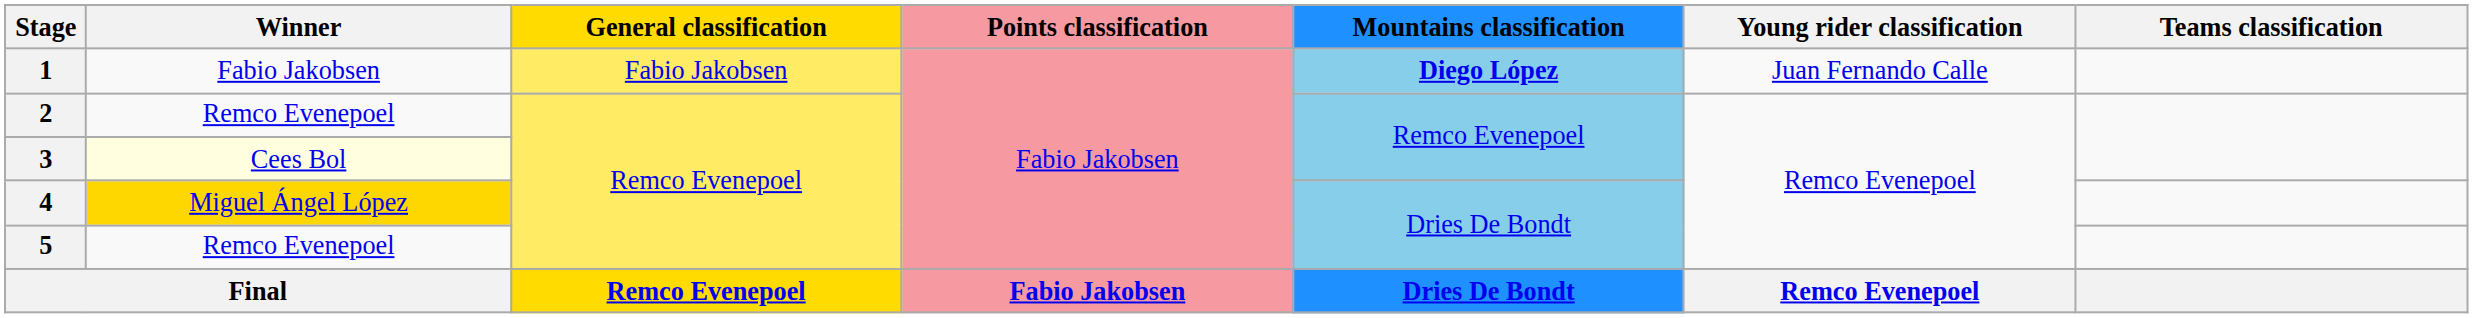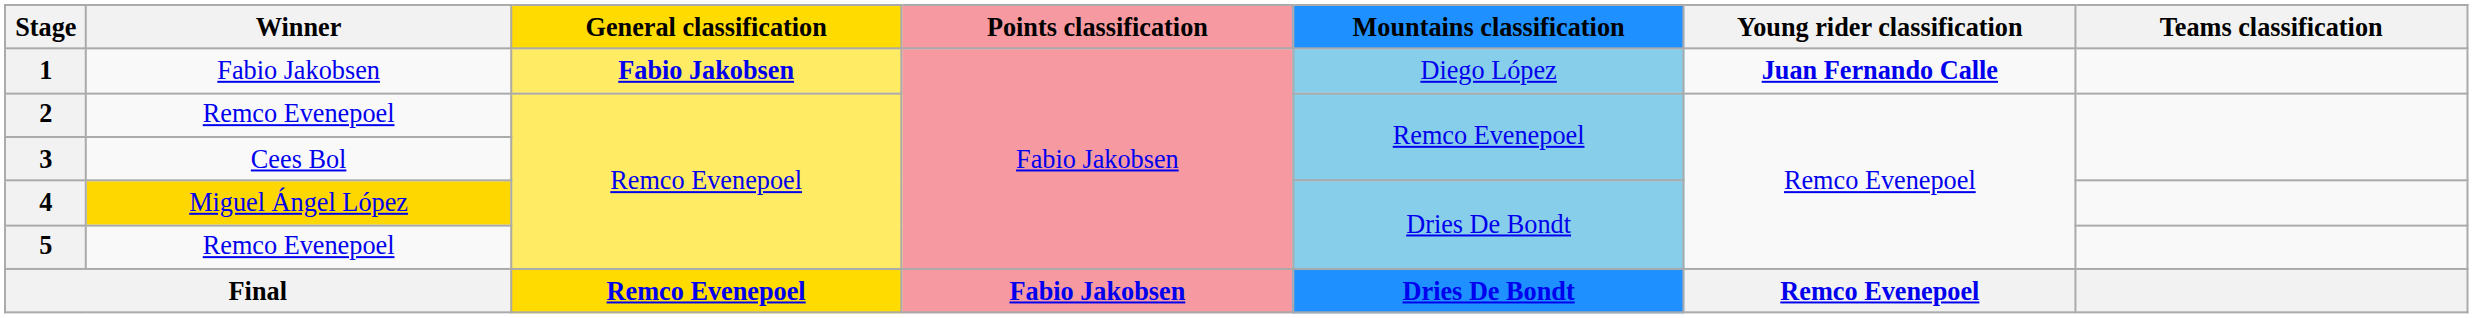1 | General classification: normal -> bold
1 | Mountains classification: bold -> normal
1 | Young rider classification: normal -> bold
3 | Winner: lightyellow background -> no background
